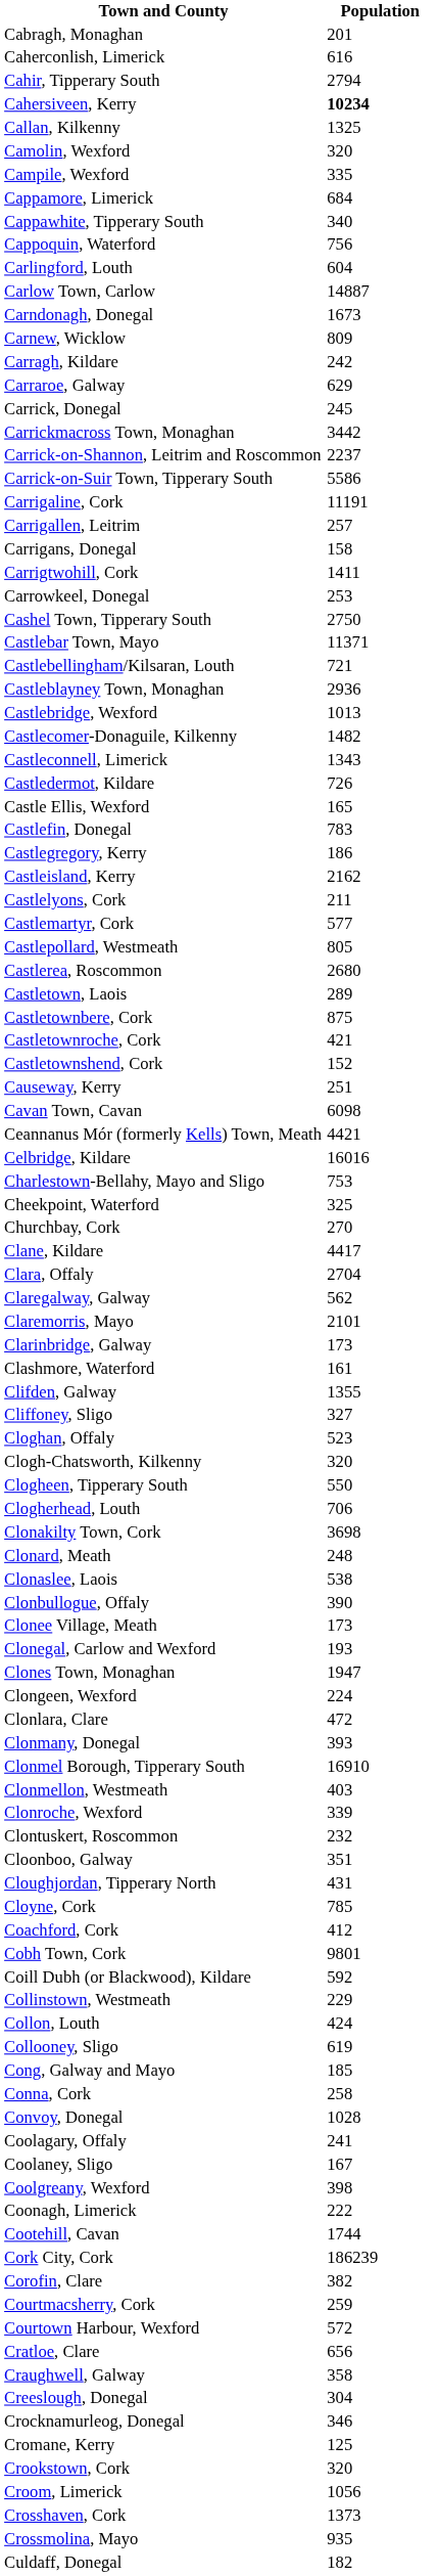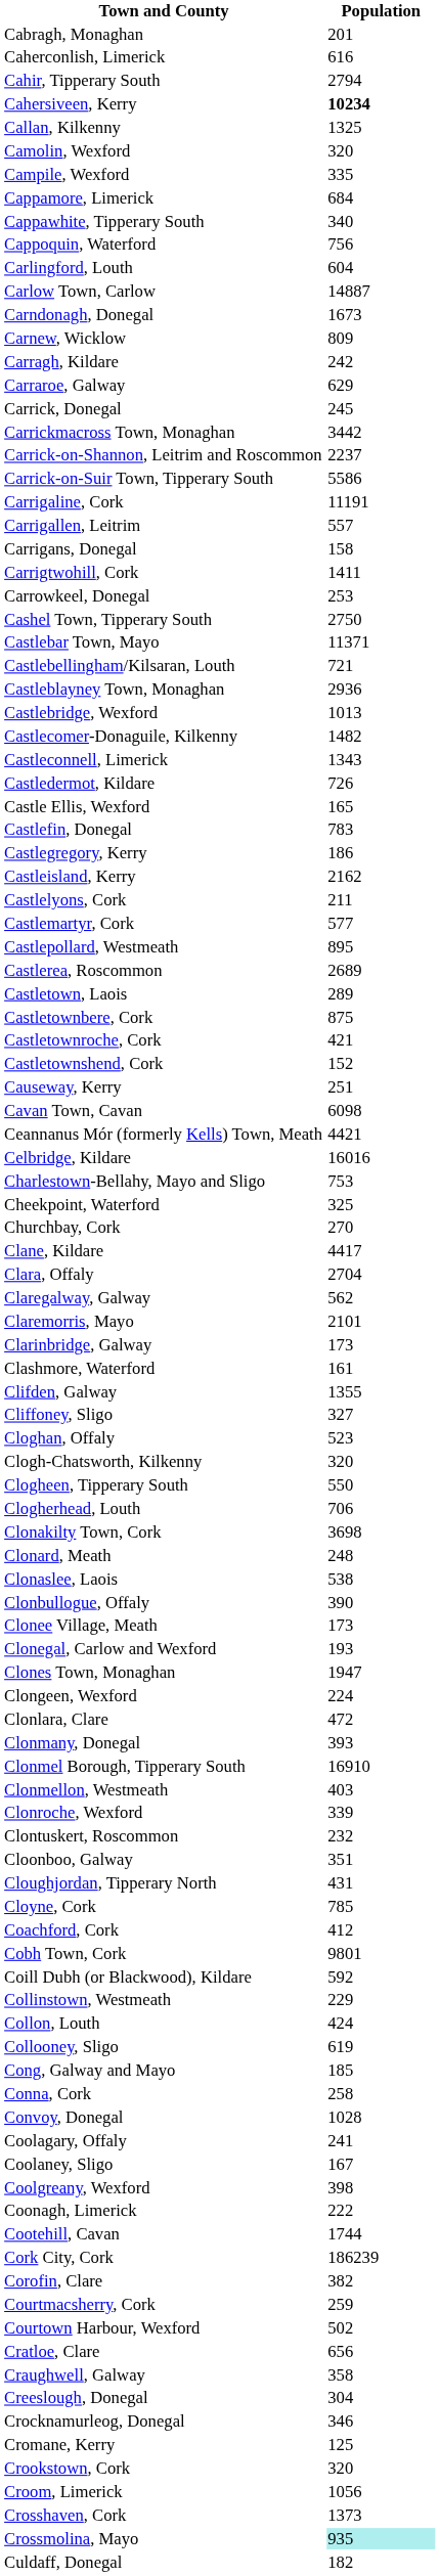Carrigallen, Leitrim | Population: 257 -> 557
Castlepollard, Westmeath | Population: 805 -> 895
Castlerea, Roscommon | Population: 2680 -> 2689
Courtown Harbour, Wexford | Population: 572 -> 502
Crossmolina, Mayo | Population: no background -> paleturquoise background
